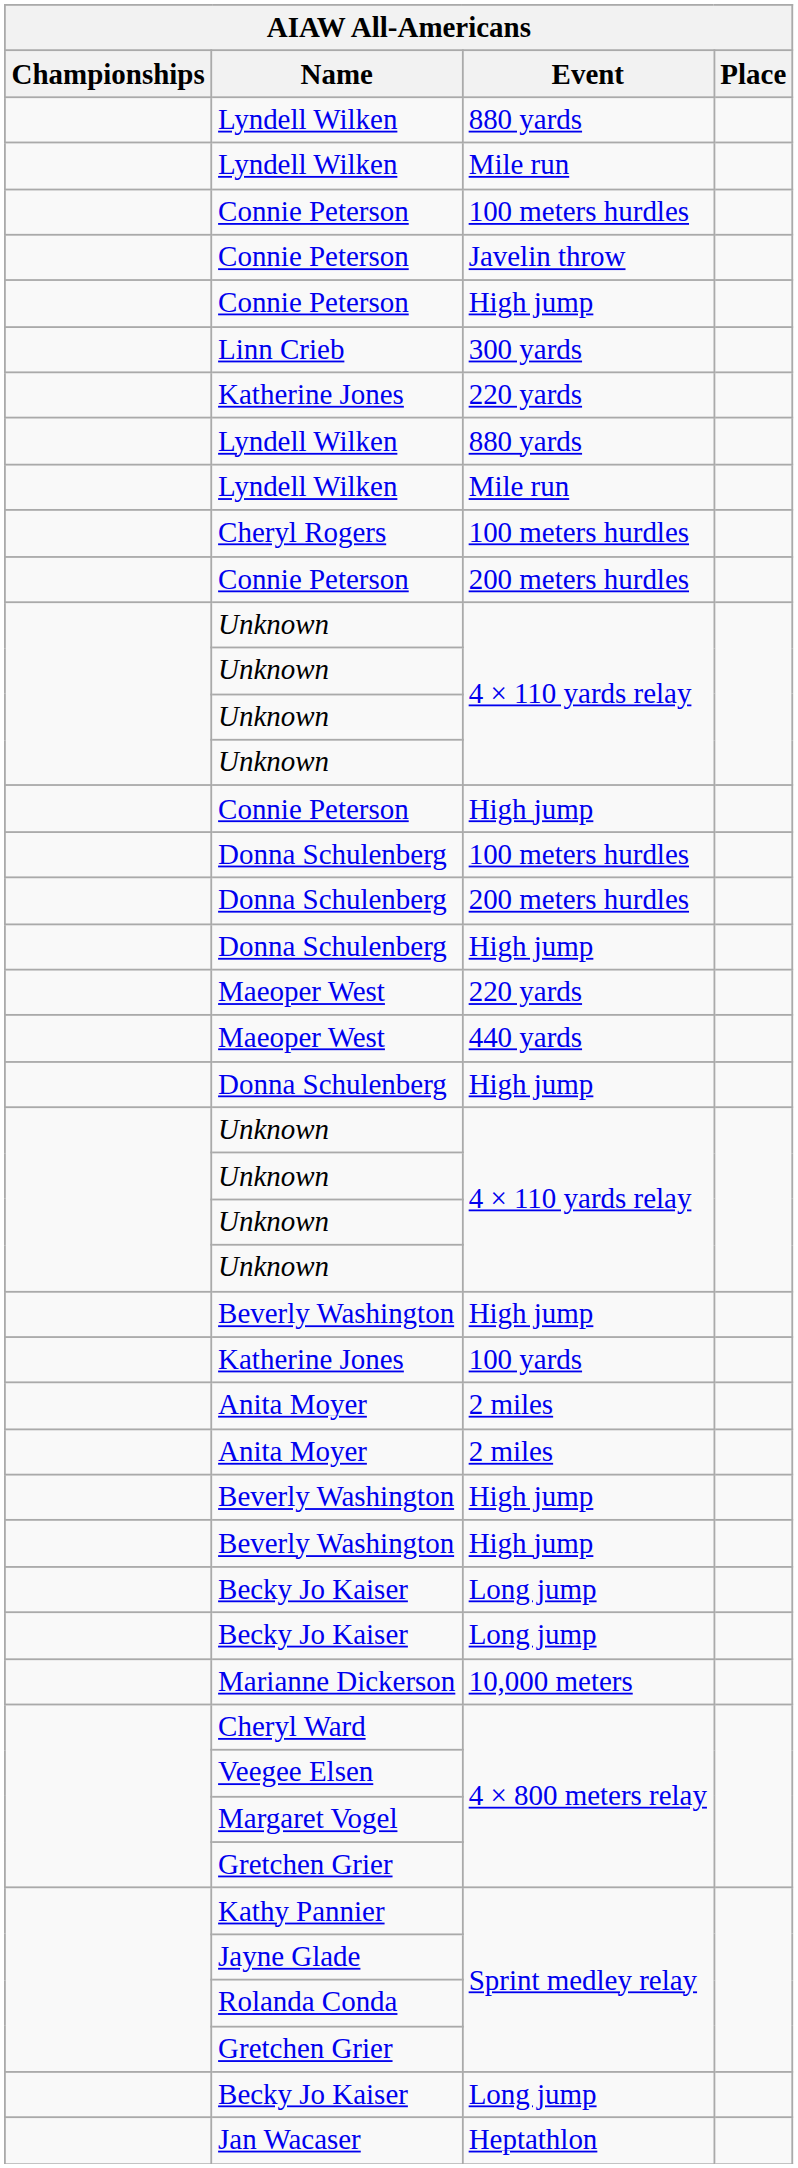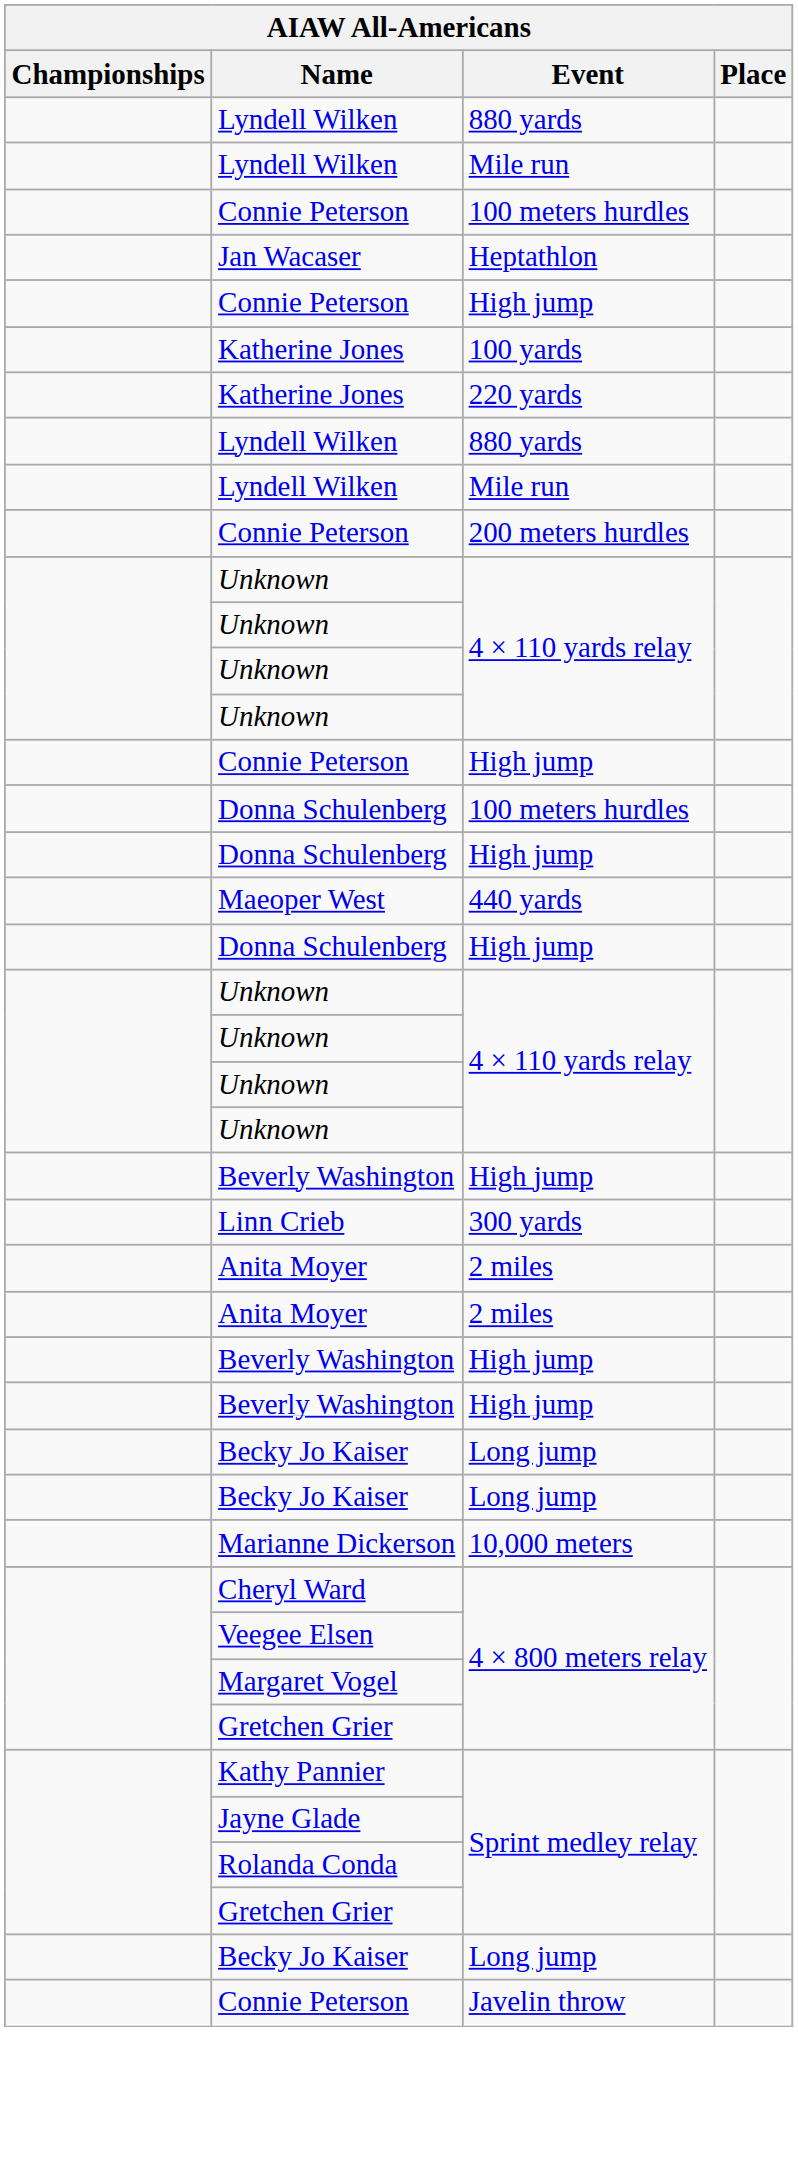rows swapped: Connie Peterson / Javelin throw <-> Jan Wacaser
rows swapped: Katherine Jones / 100 yards <-> Linn Crieb
- row: Cheryl Rogers | 100 meters hurdles
- row: Donna Schulenberg | 200 meters hurdles
- row: Maeoper West | 220 yards
